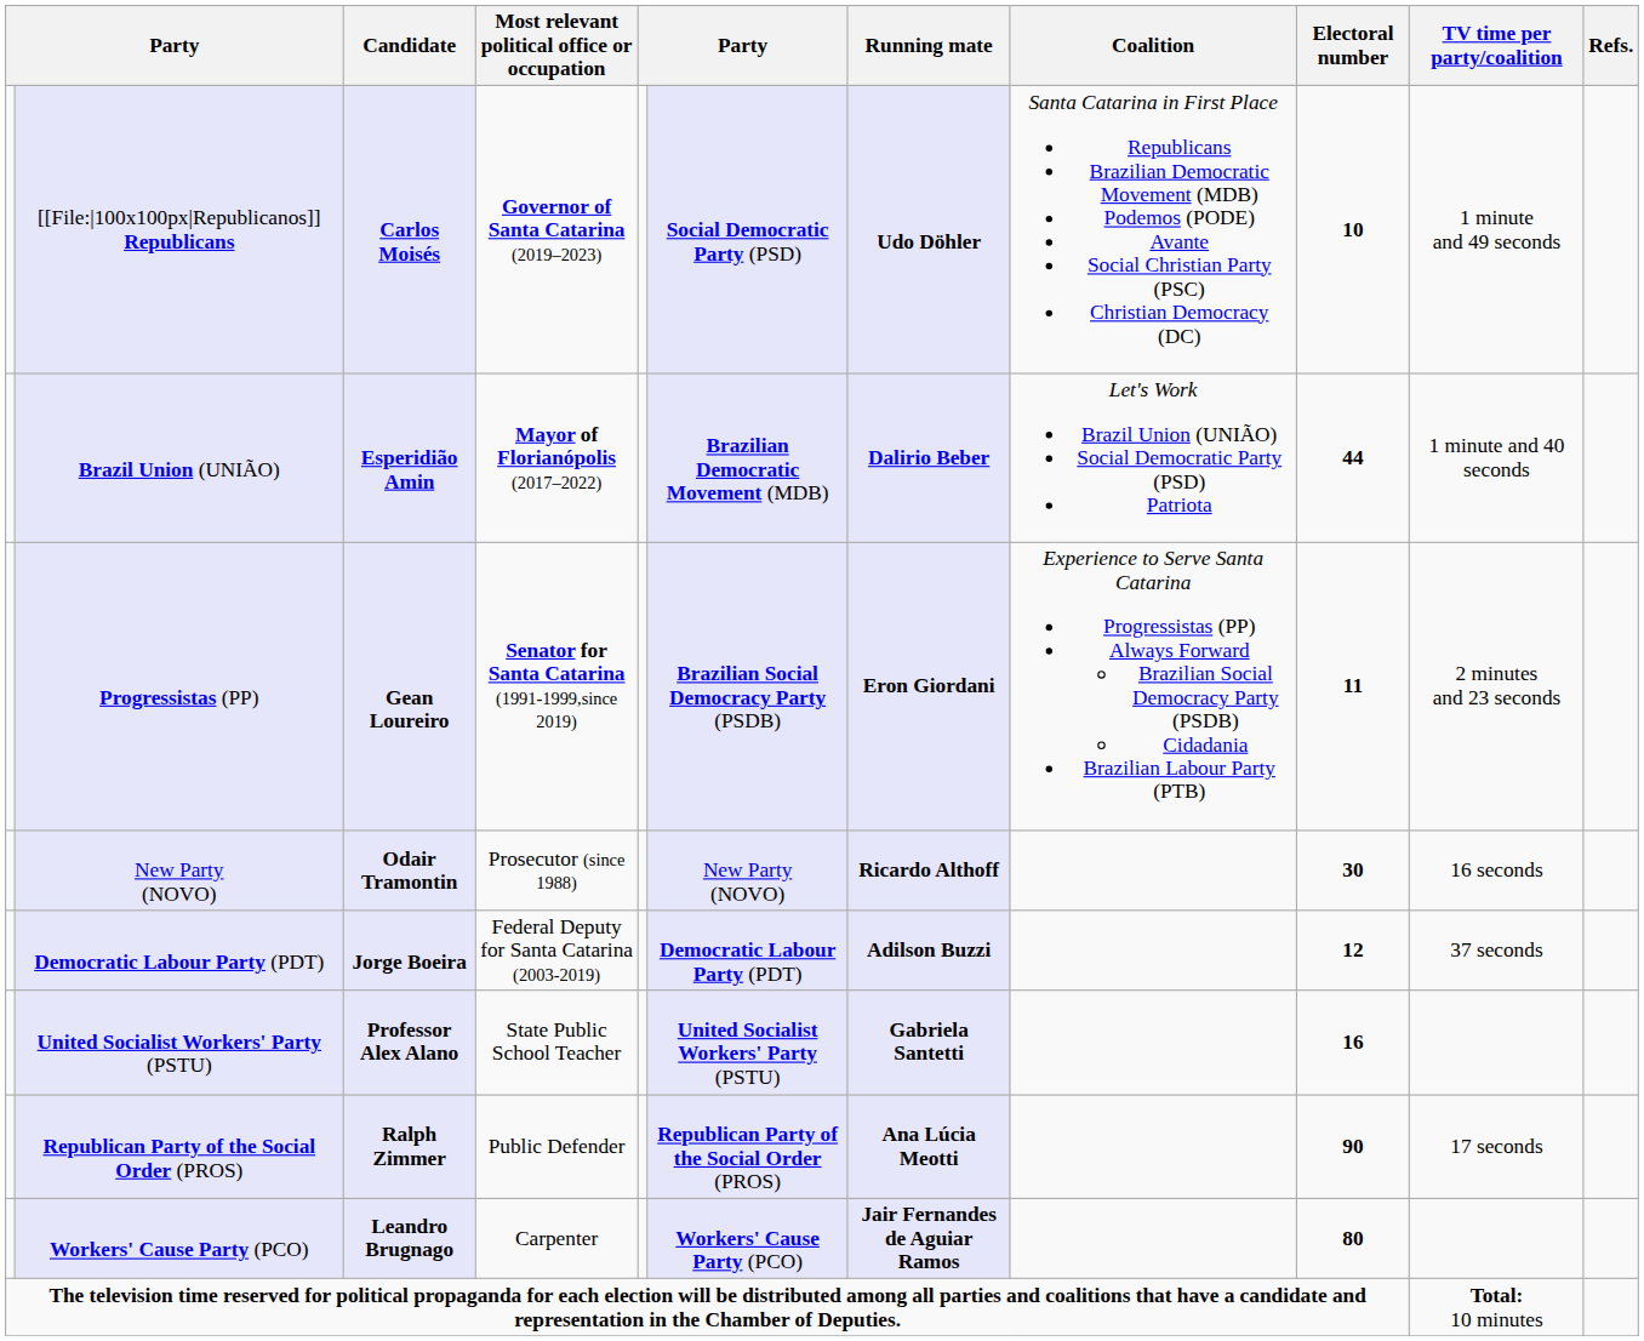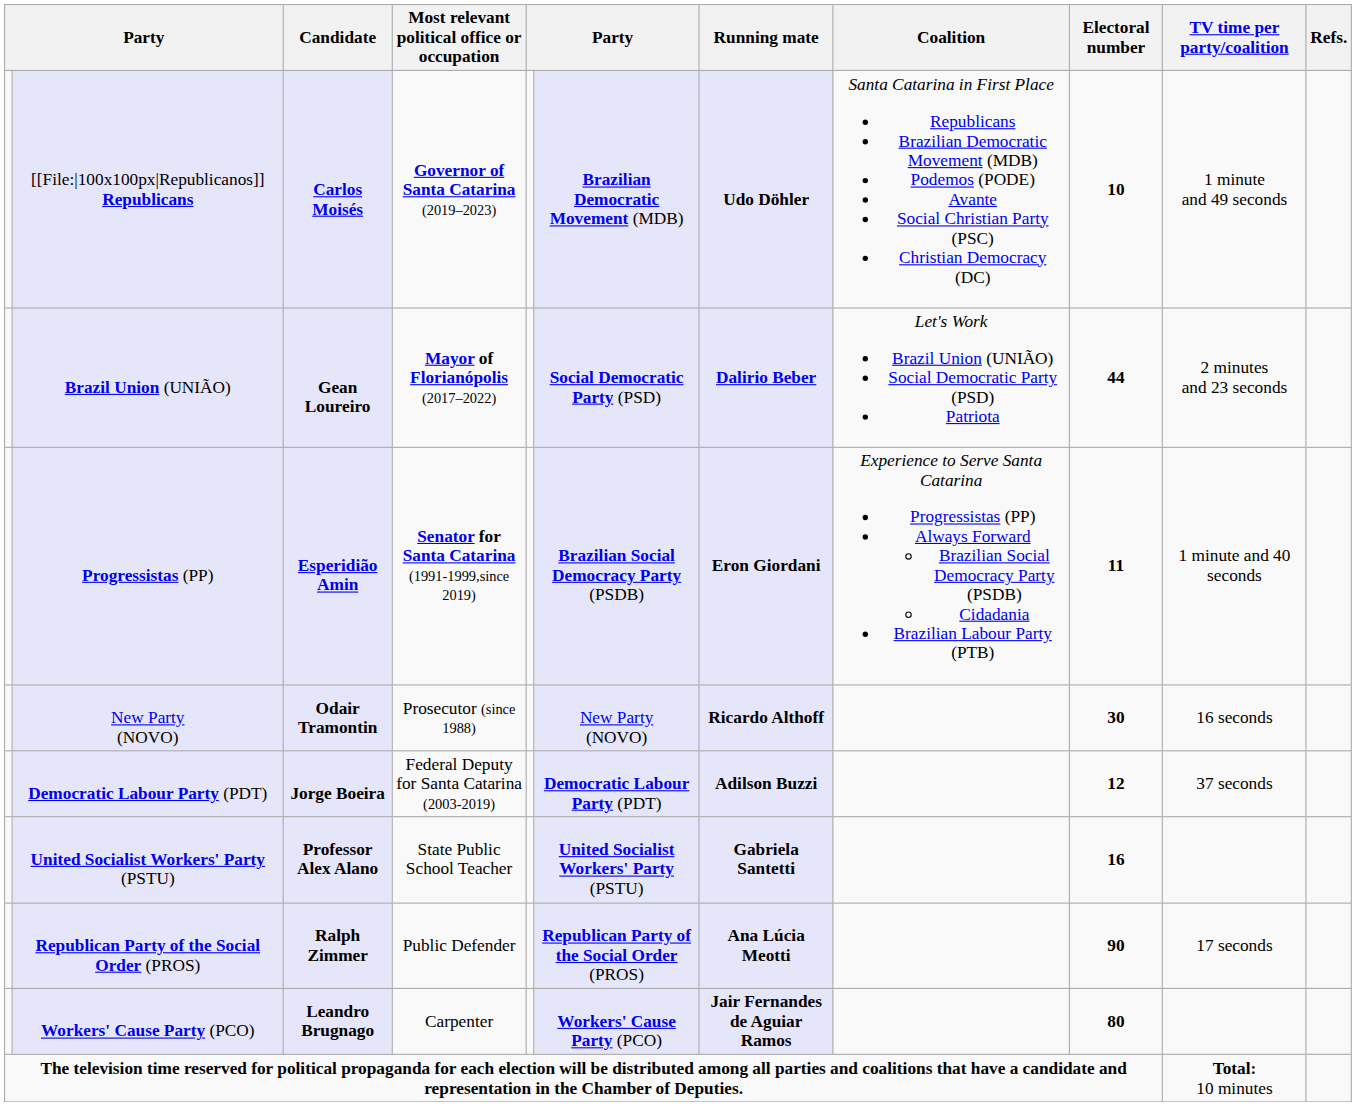[[File:|100x100px|Republicanos]] Republicans | column 6: Social Democratic Party (PSD) -> Brazilian Democratic Movement (MDB)
Brazil Union (UNIÃO) | Candidate: Esperidião Amin -> Gean Loureiro
Brazil Union (UNIÃO) | column 6: Brazilian Democratic Movement (MDB) -> Social Democratic Party (PSD)
Brazil Union (UNIÃO) | TV time per party/coalition: 1 minute and 40 seconds -> 2 minutes and 23 seconds
Progressistas (PP) | Candidate: Gean Loureiro -> Esperidião Amin
Progressistas (PP) | TV time per party/coalition: 2 minutes and 23 seconds -> 1 minute and 40 seconds
